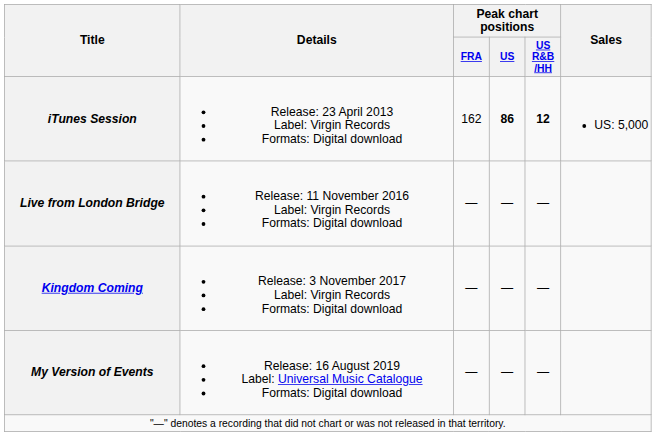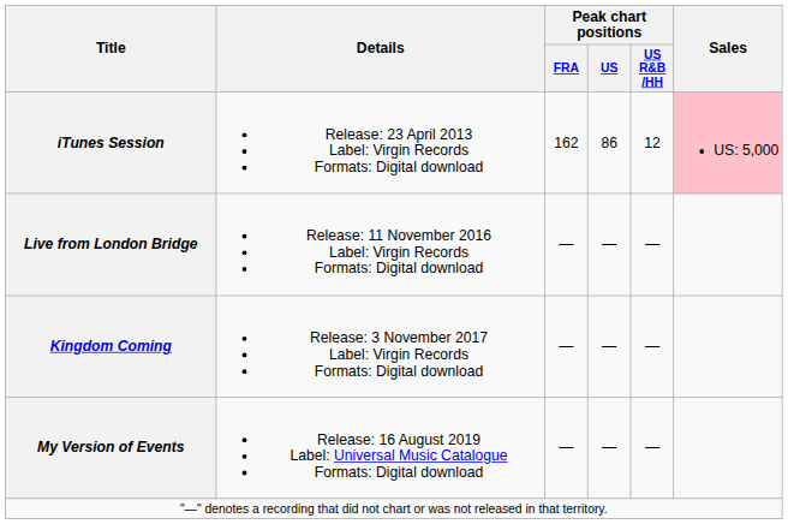iTunes Session | Peak chart positions / US: bold -> normal
iTunes Session | Peak chart positions / US R&B /HH: bold -> normal
iTunes Session | Sales: no background -> pink background
